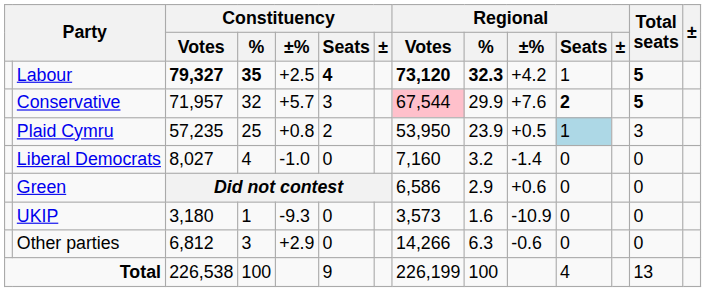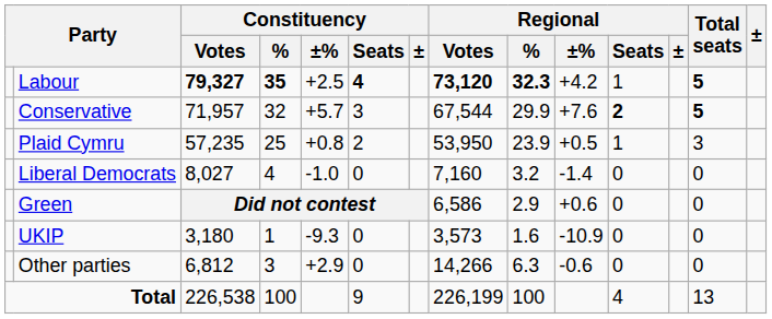Conservative | Regional / Votes: pink background -> no background
Plaid Cymru | Regional / Seats: lightblue background -> no background
